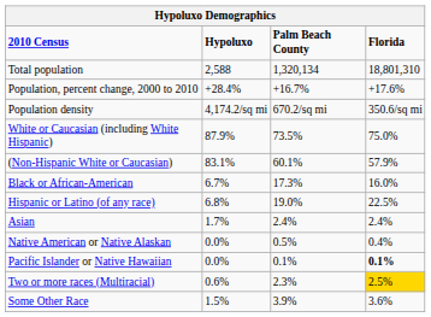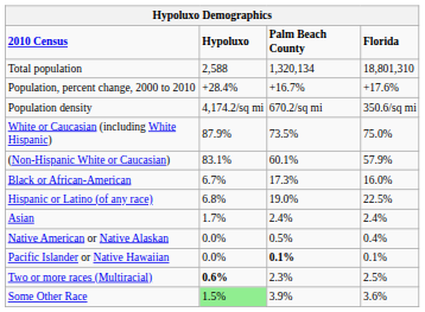Pacific Islander or Native Hawaiian | Palm Beach County: normal -> bold
Pacific Islander or Native Hawaiian | Florida: bold -> normal
Two or more races (Multiracial) | Hypoluxo: normal -> bold
Two or more races (Multiracial) | Florida: gold background -> no background
Some Other Race | Hypoluxo: no background -> lightgreen background
